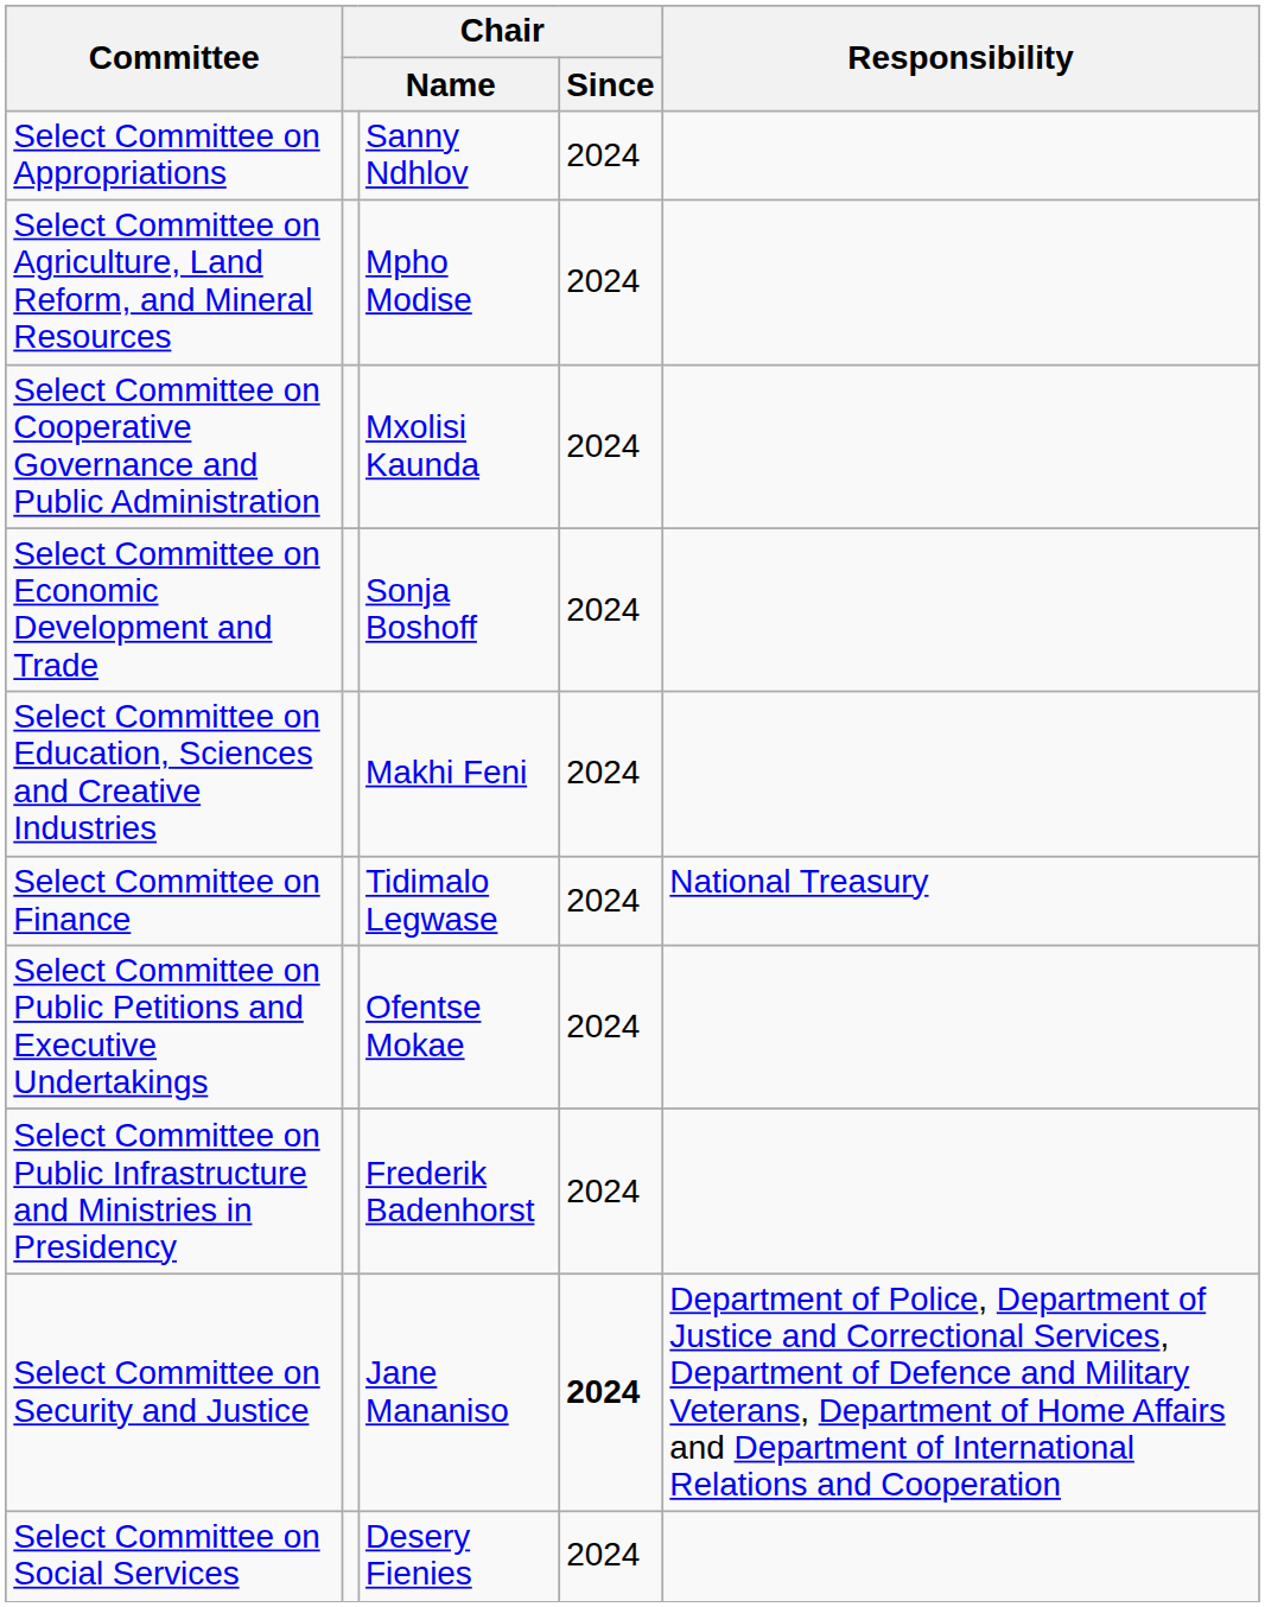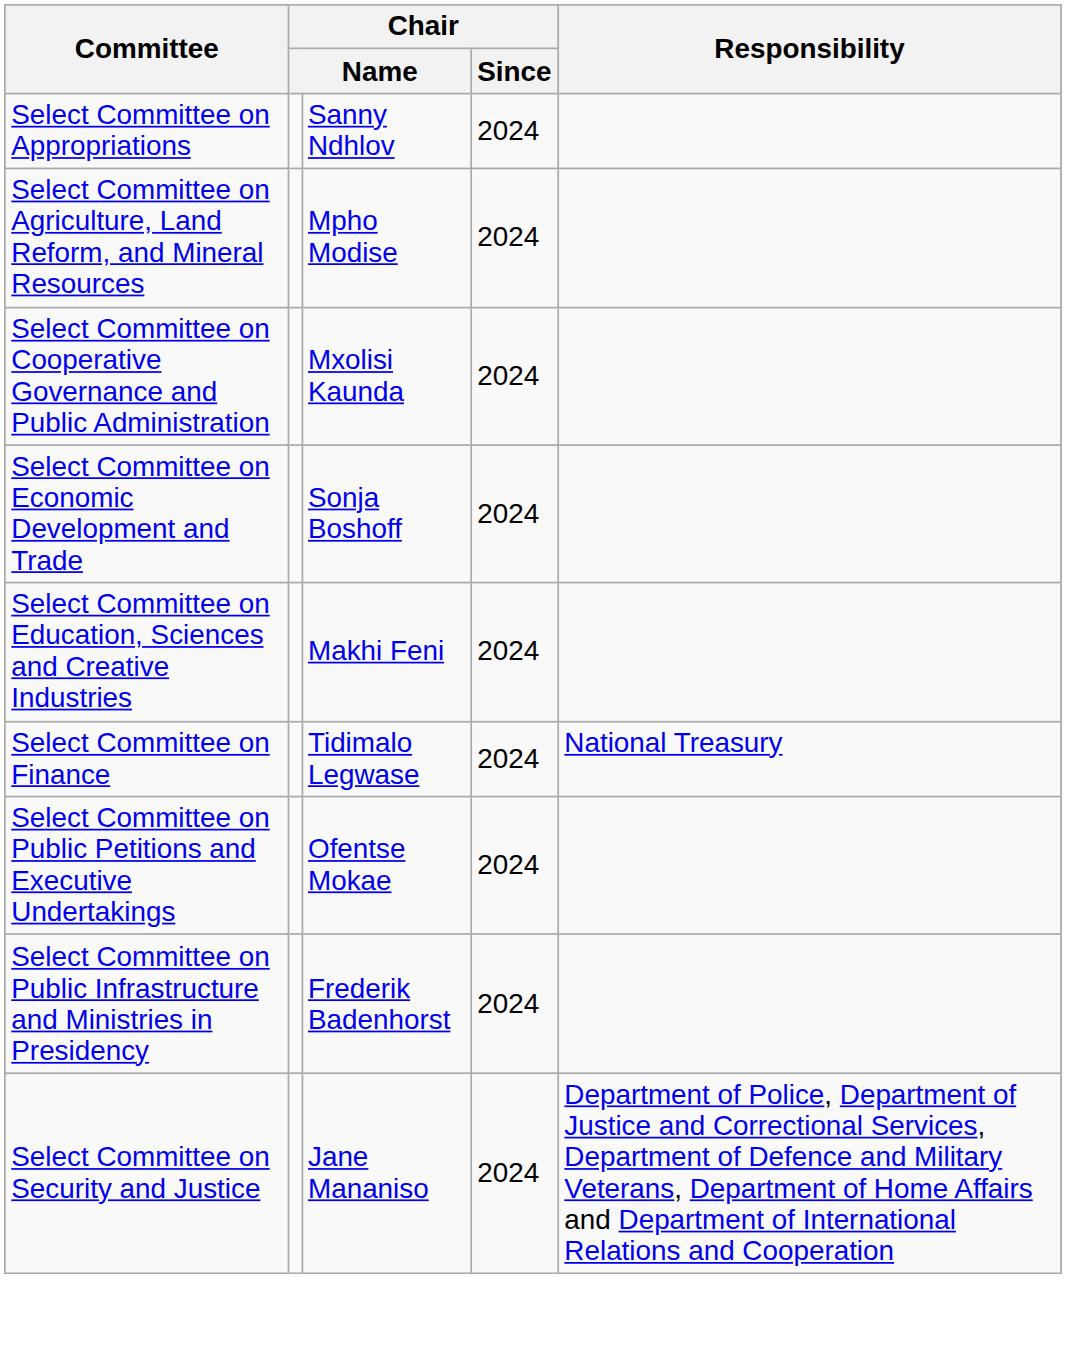Select Committee on Security and Justice | Chair / Since: bold -> normal
- row: Select Committee on Social Services | Desery Fienies | 2024
